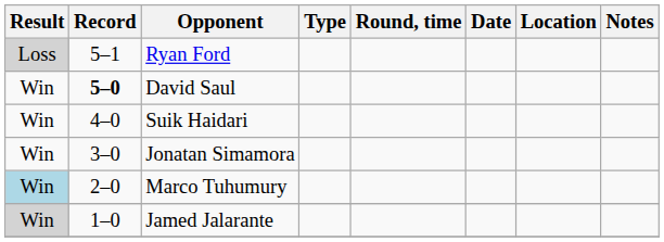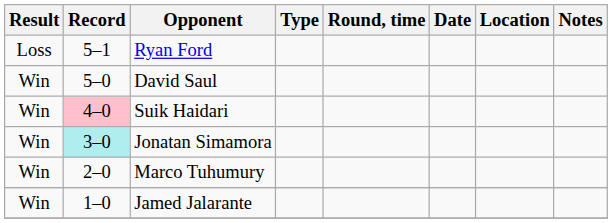Ryan Ford | Result: lightgrey background -> no background
David Saul | Record: bold -> normal
Suik Haidari | Record: no background -> pink background
Jonatan Simamora | Record: no background -> paleturquoise background
Marco Tuhumury | Result: lightblue background -> no background
Jamed Jalarante | Result: lightgrey background -> no background
